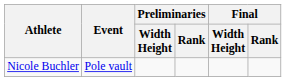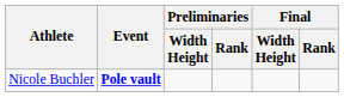Nicole Buchler | Event: normal -> bold
